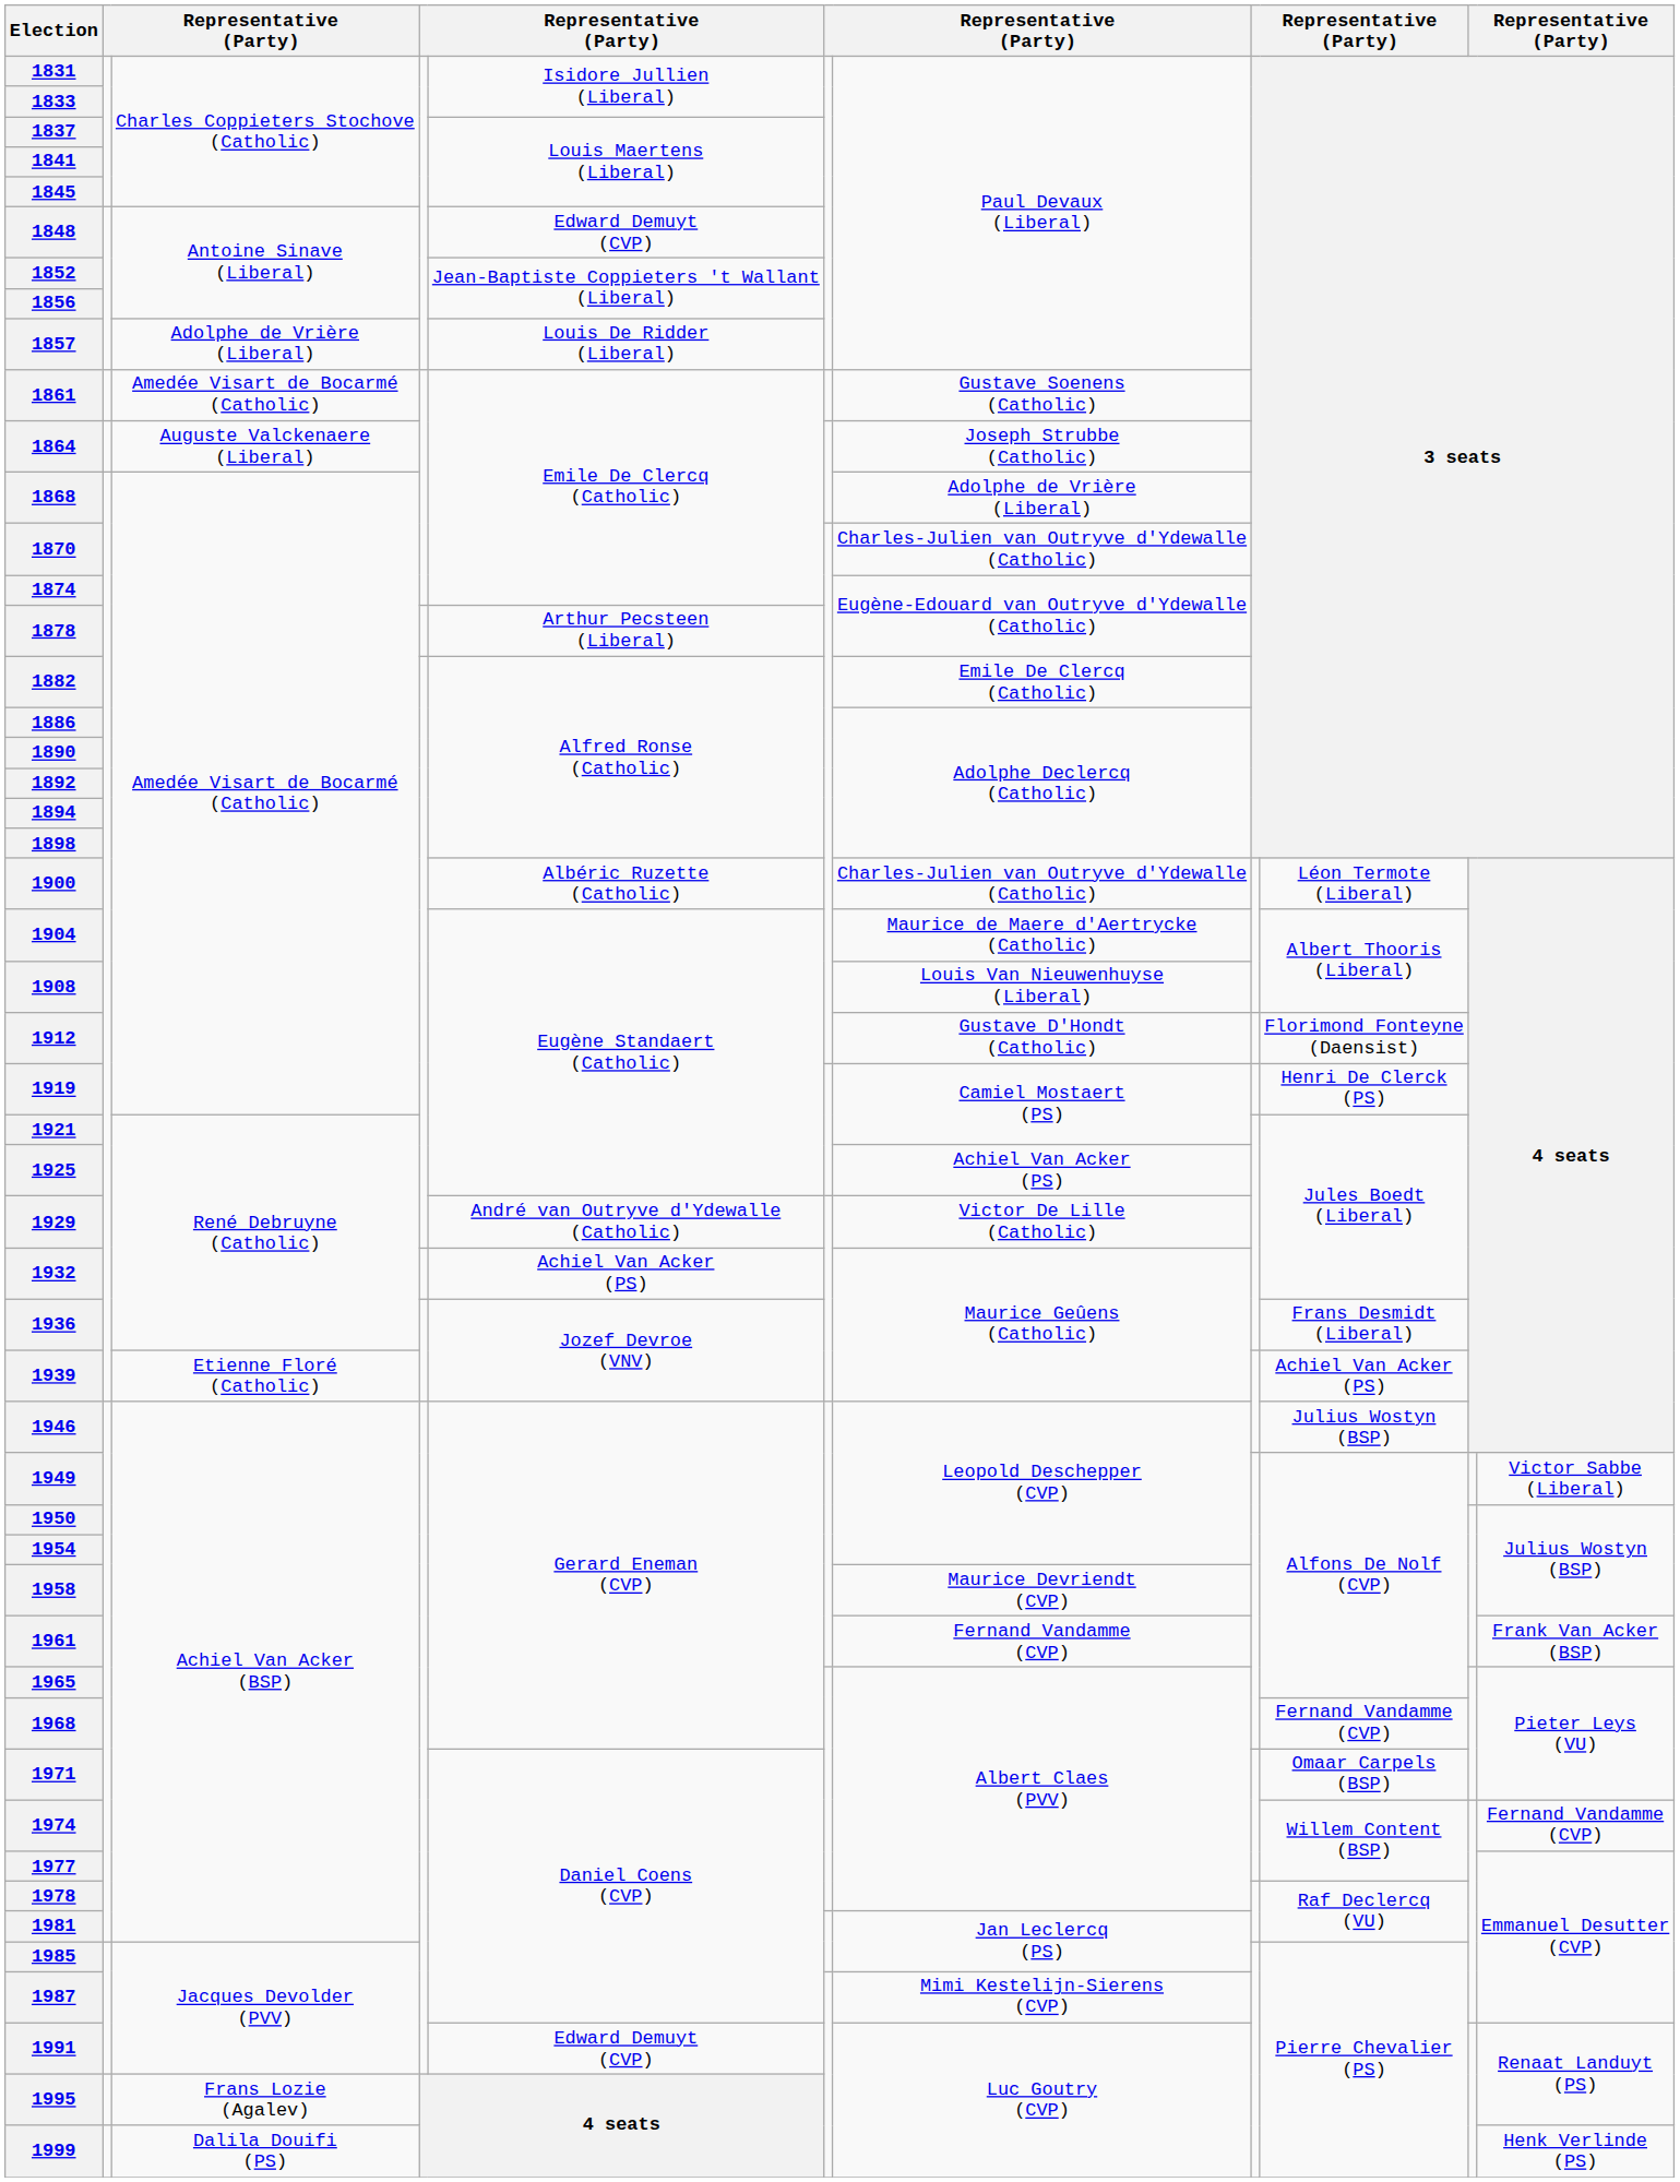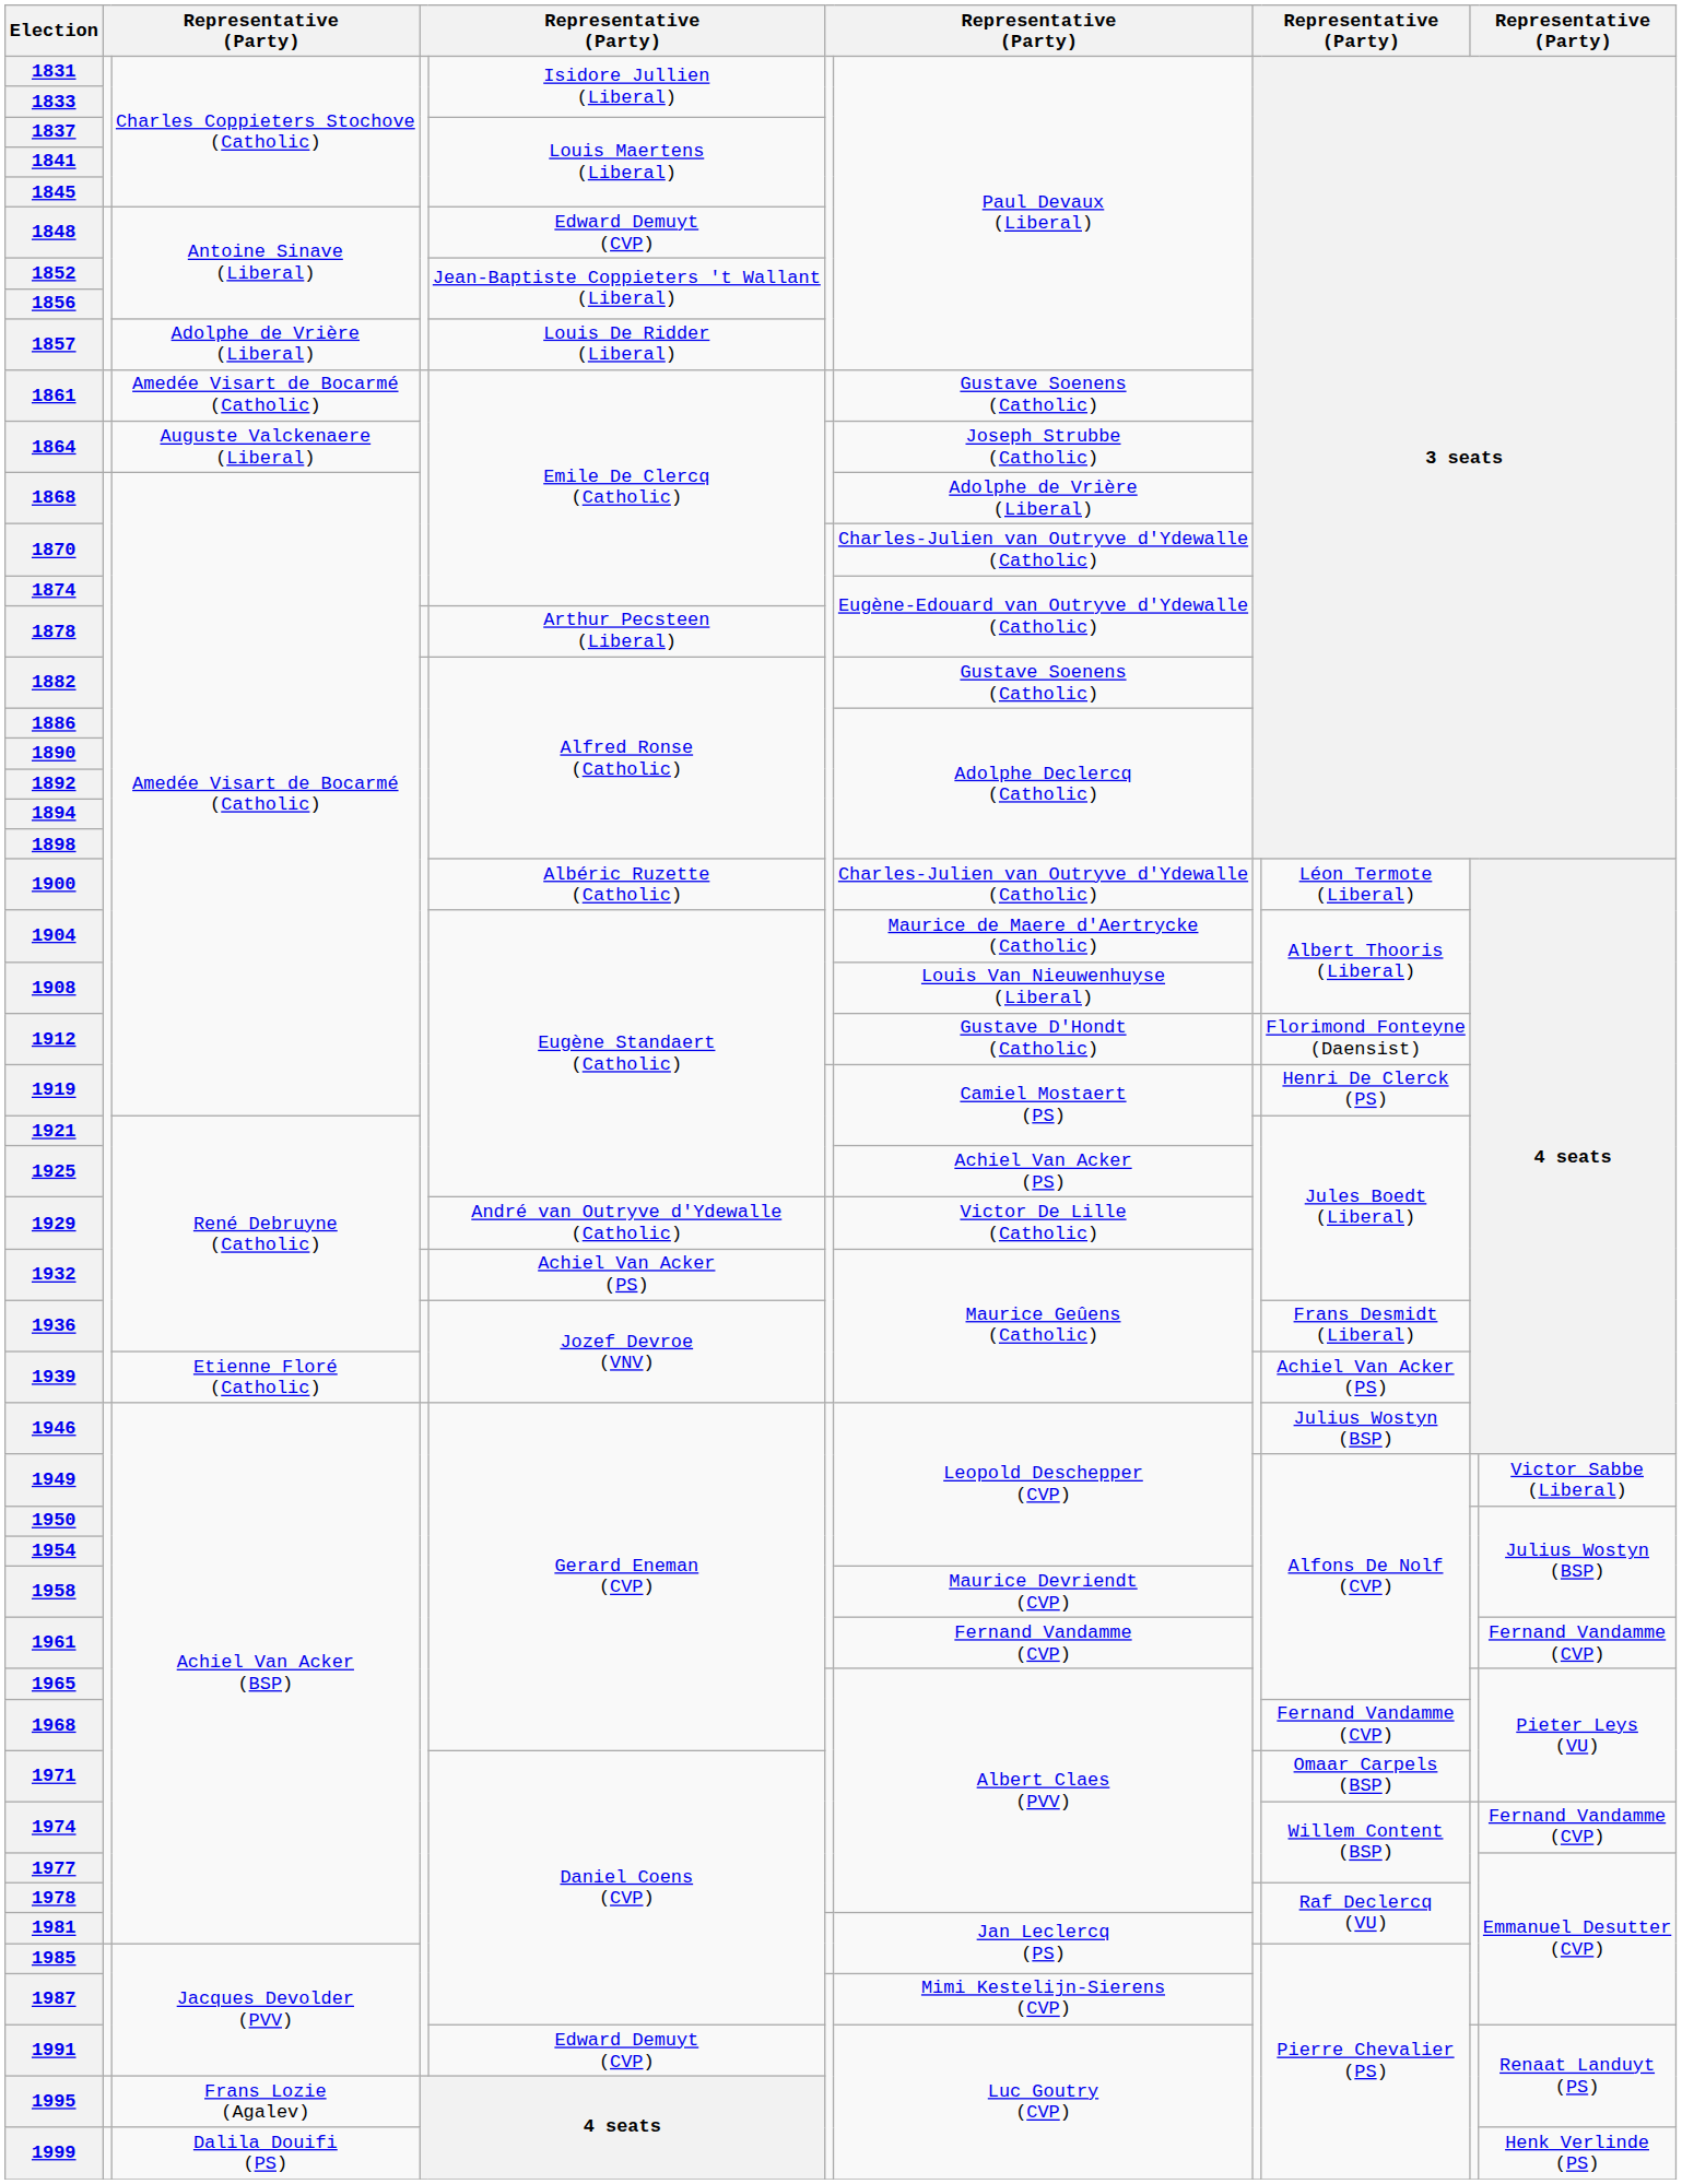1882 | column 7: Emile De Clercq (Catholic) -> Gustave Soenens (Catholic)
1961 | column 11: Frank Van Acker (BSP) -> Fernand Vandamme (CVP)
